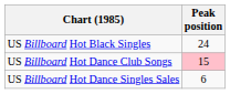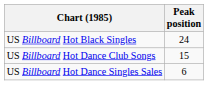US Billboard Hot Dance Club Songs | Peak position: pink background -> no background
